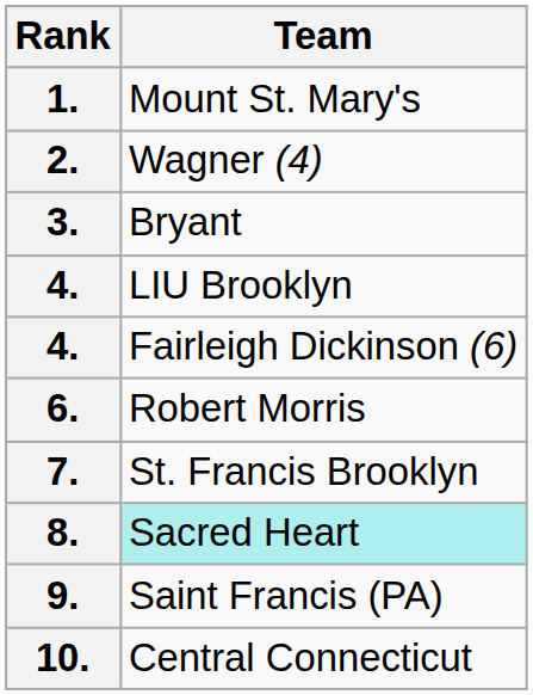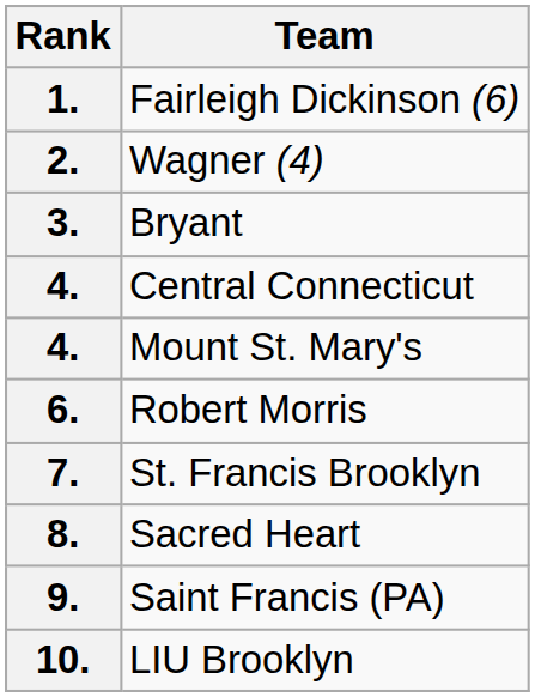row 2 | Team: Mount St. Mary's -> Fairleigh Dickinson (6)
row 5 | Team: LIU Brooklyn -> Central Connecticut
row 6 | Team: Fairleigh Dickinson (6) -> Mount St. Mary's
row 9 | Team: paleturquoise background -> no background
row 11 | Team: Central Connecticut -> LIU Brooklyn
